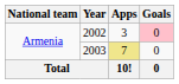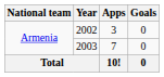2002 | Goals: pink background -> no background
2003 | Apps: khaki background -> no background
